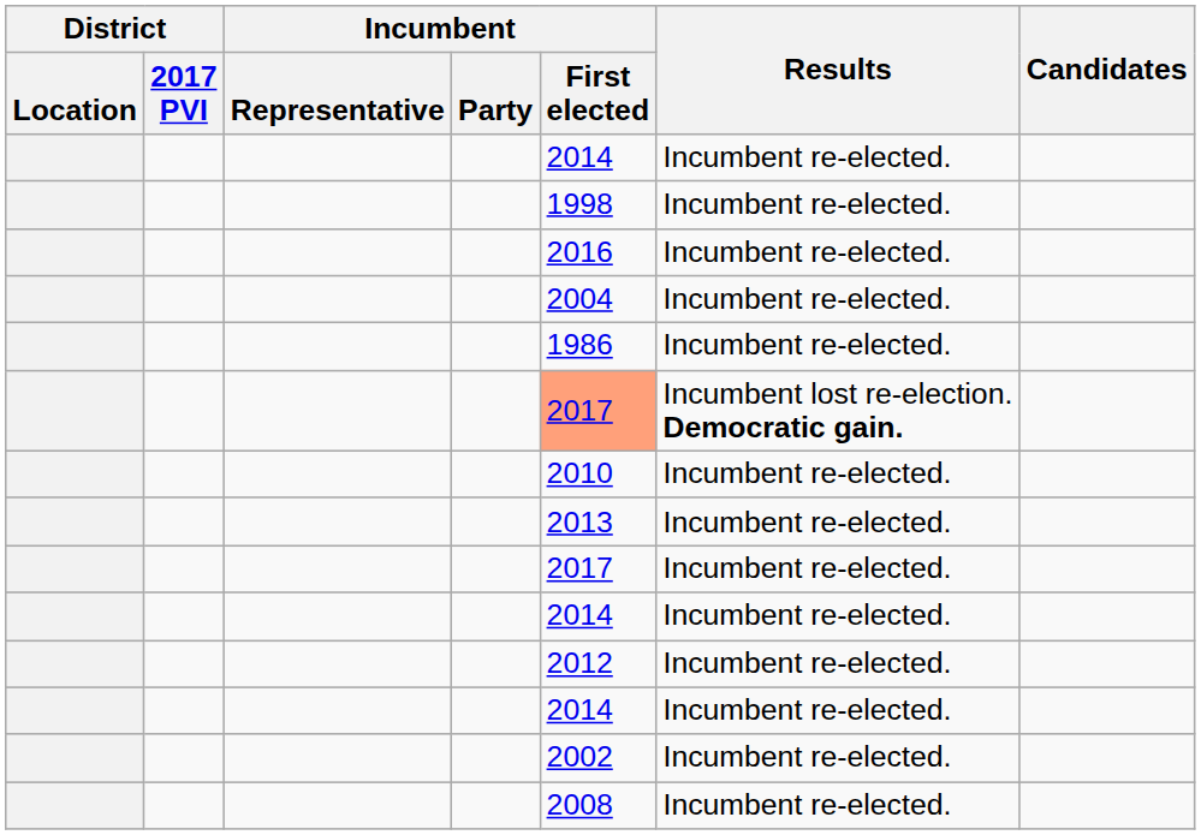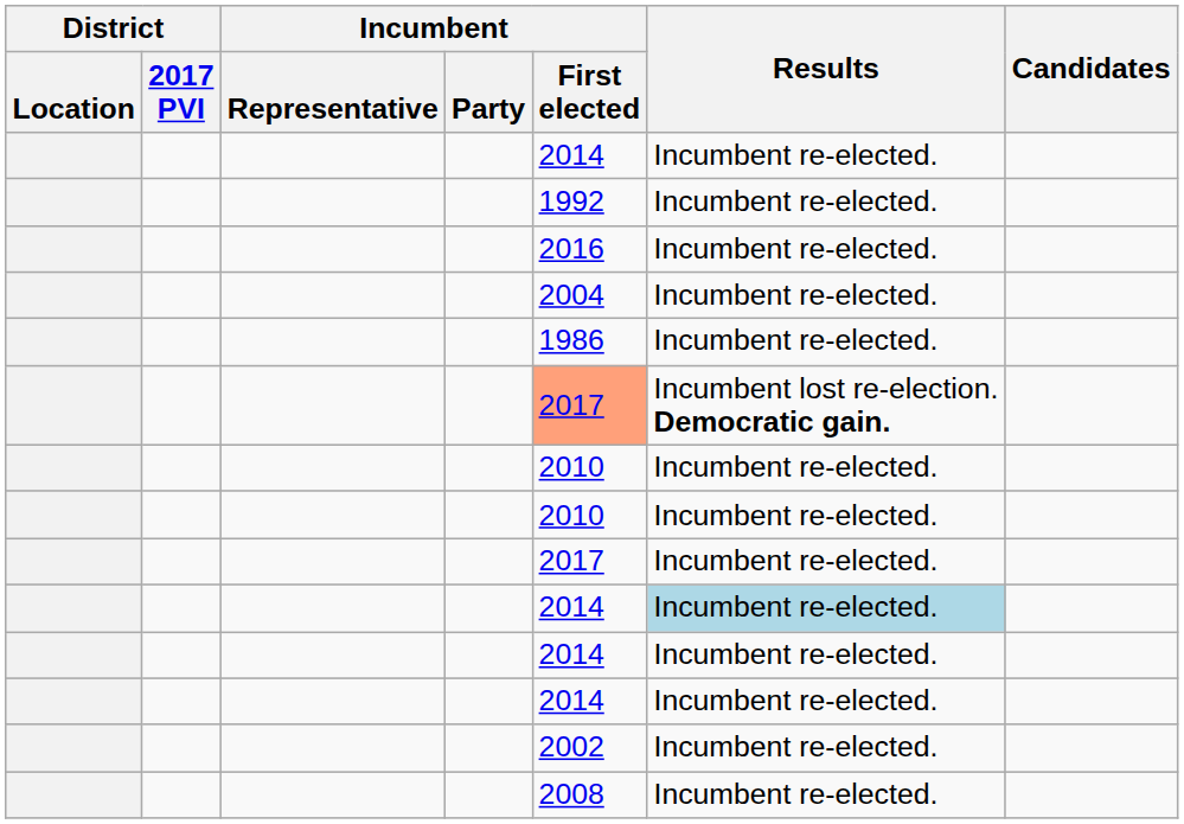row 4 | Incumbent / First elected: 1998 -> 1992
row 10 | Incumbent / First elected: 2013 -> 2010
row 12 | Results: no background -> lightblue background
row 13 | Incumbent / First elected: 2012 -> 2014
